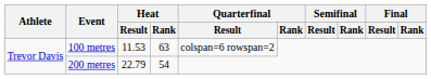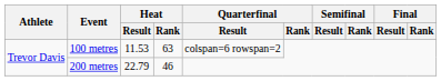200 metres | Heat / Rank: 54 -> 46
